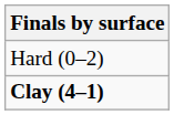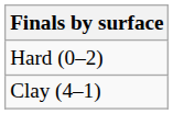row 3 | column 1: bold -> normal
